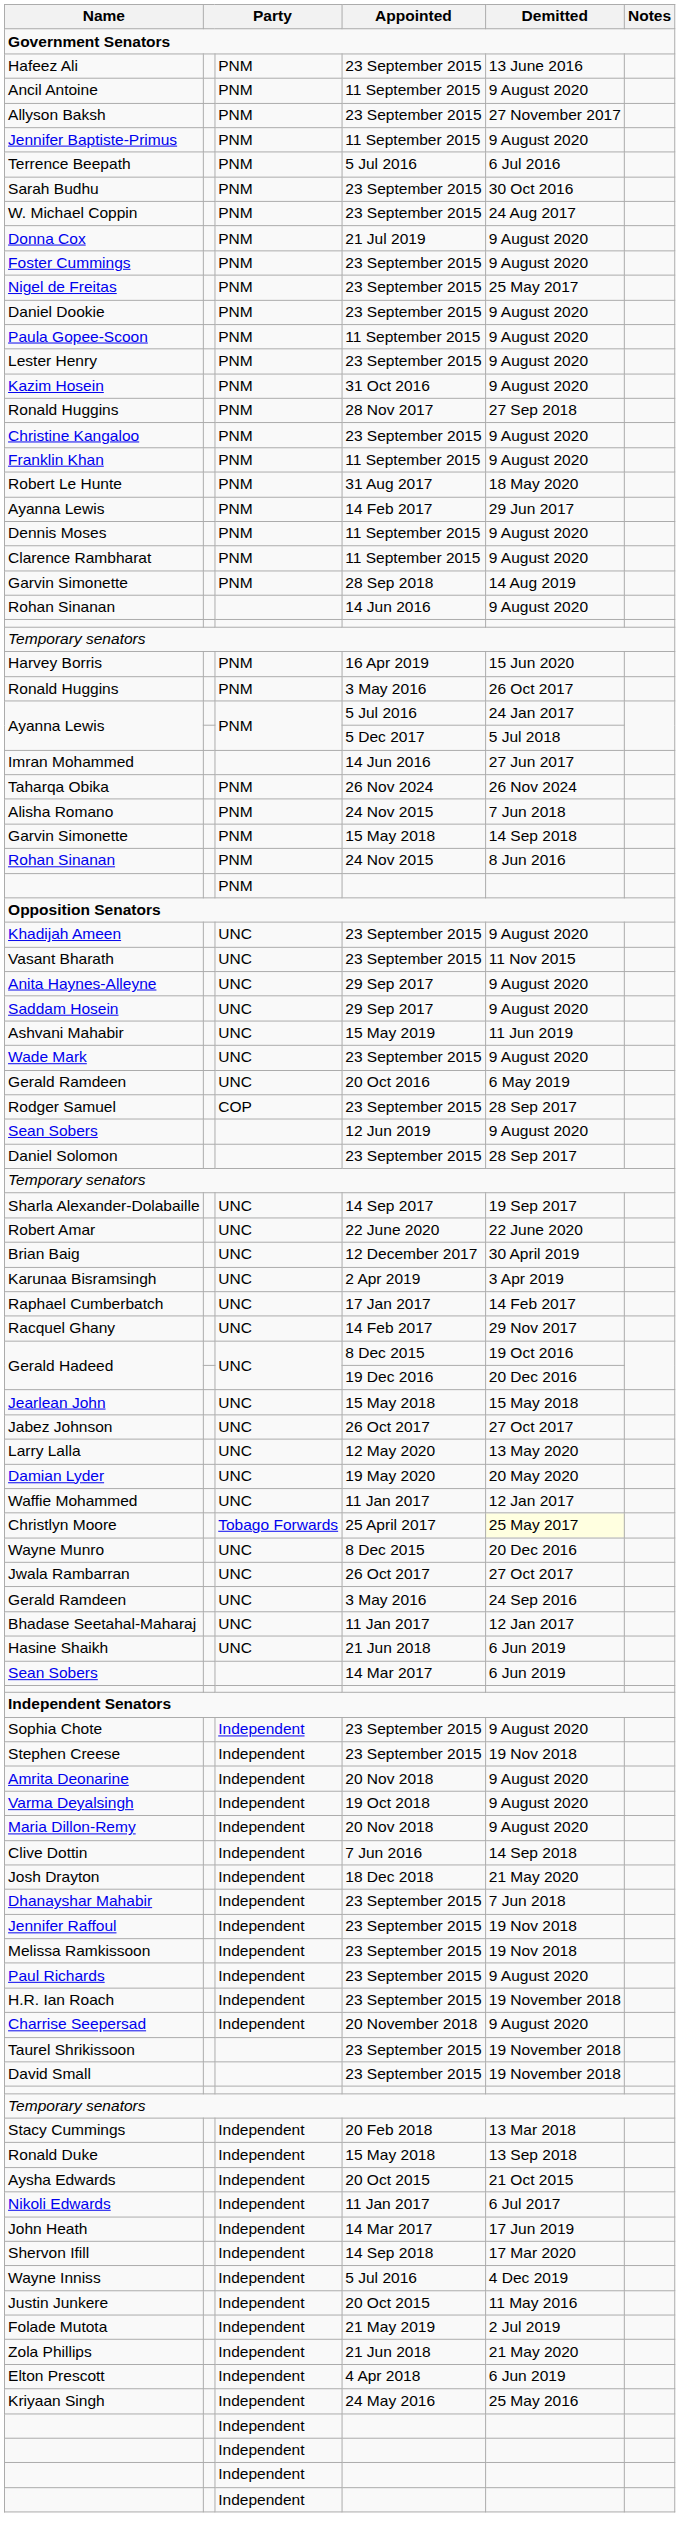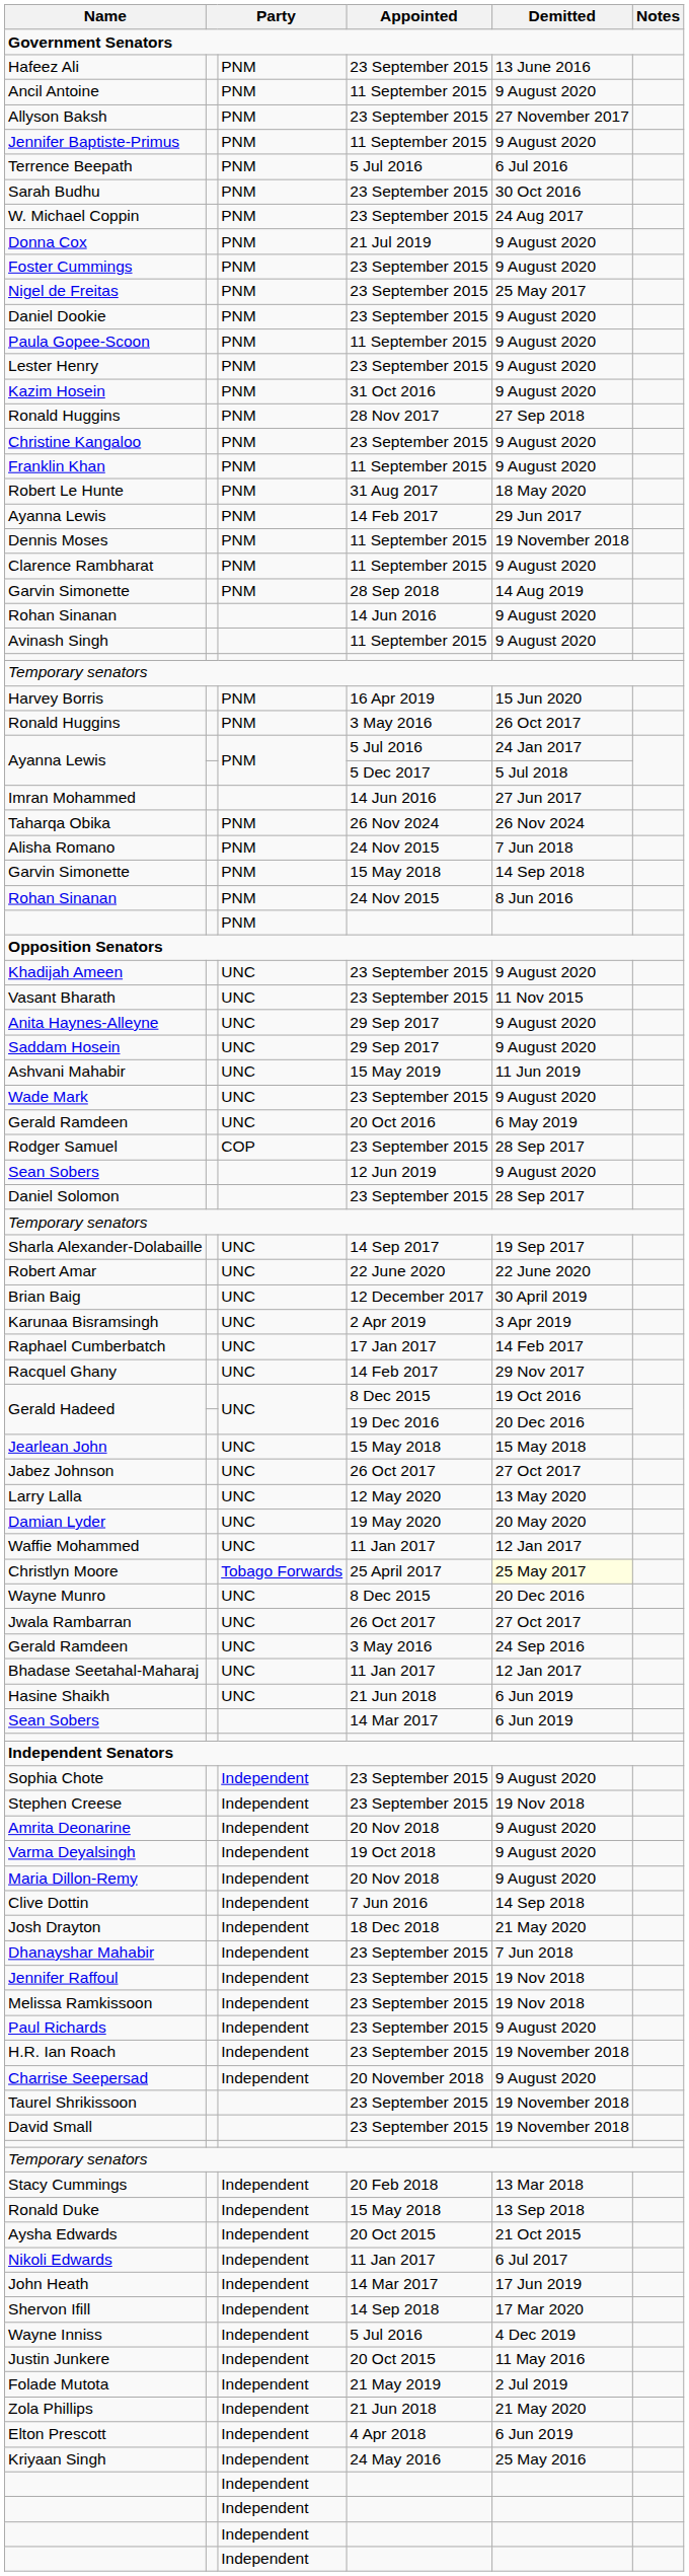Dennis Moses | Demitted: 9 August 2020 -> 19 November 2018
+ row: Avinash Singh | 11 September 2015 | 9 August 2020
